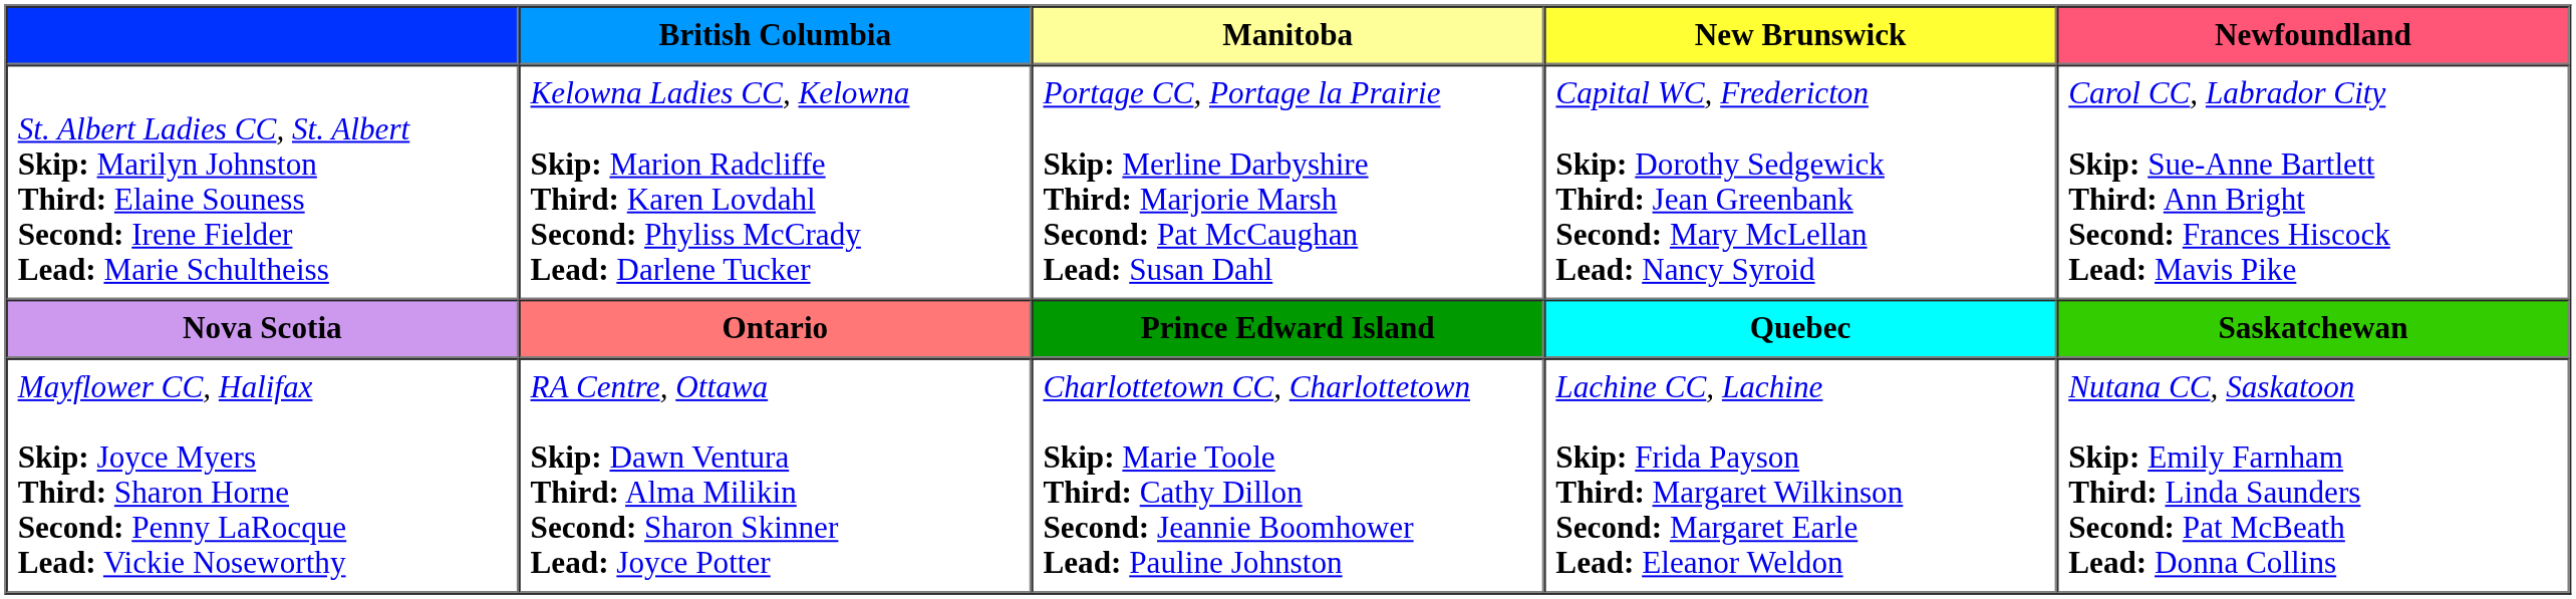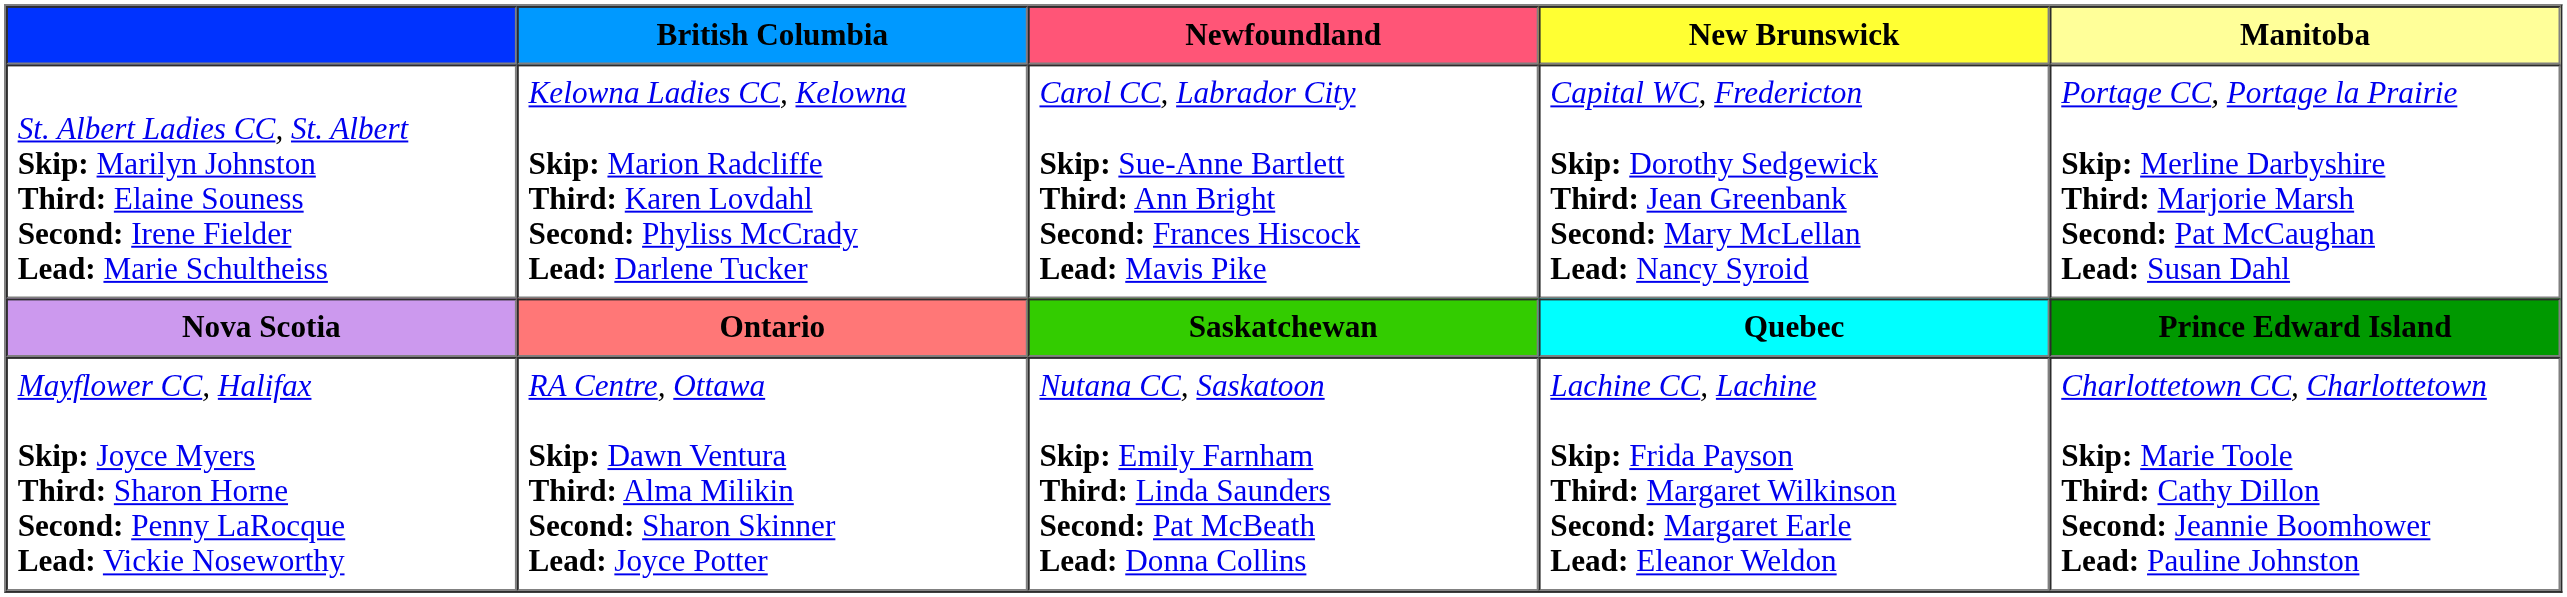columns swapped: Manitoba <-> Newfoundland
